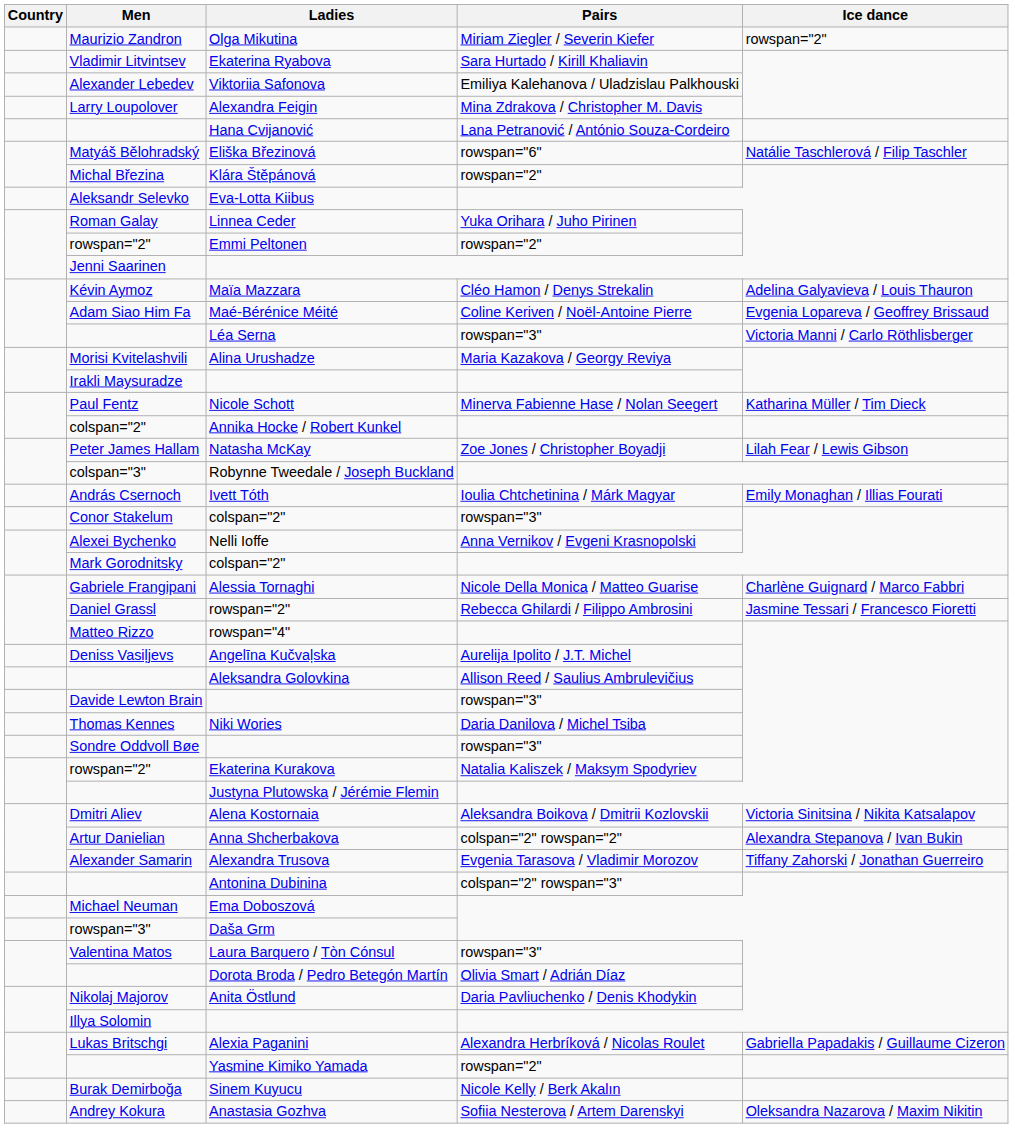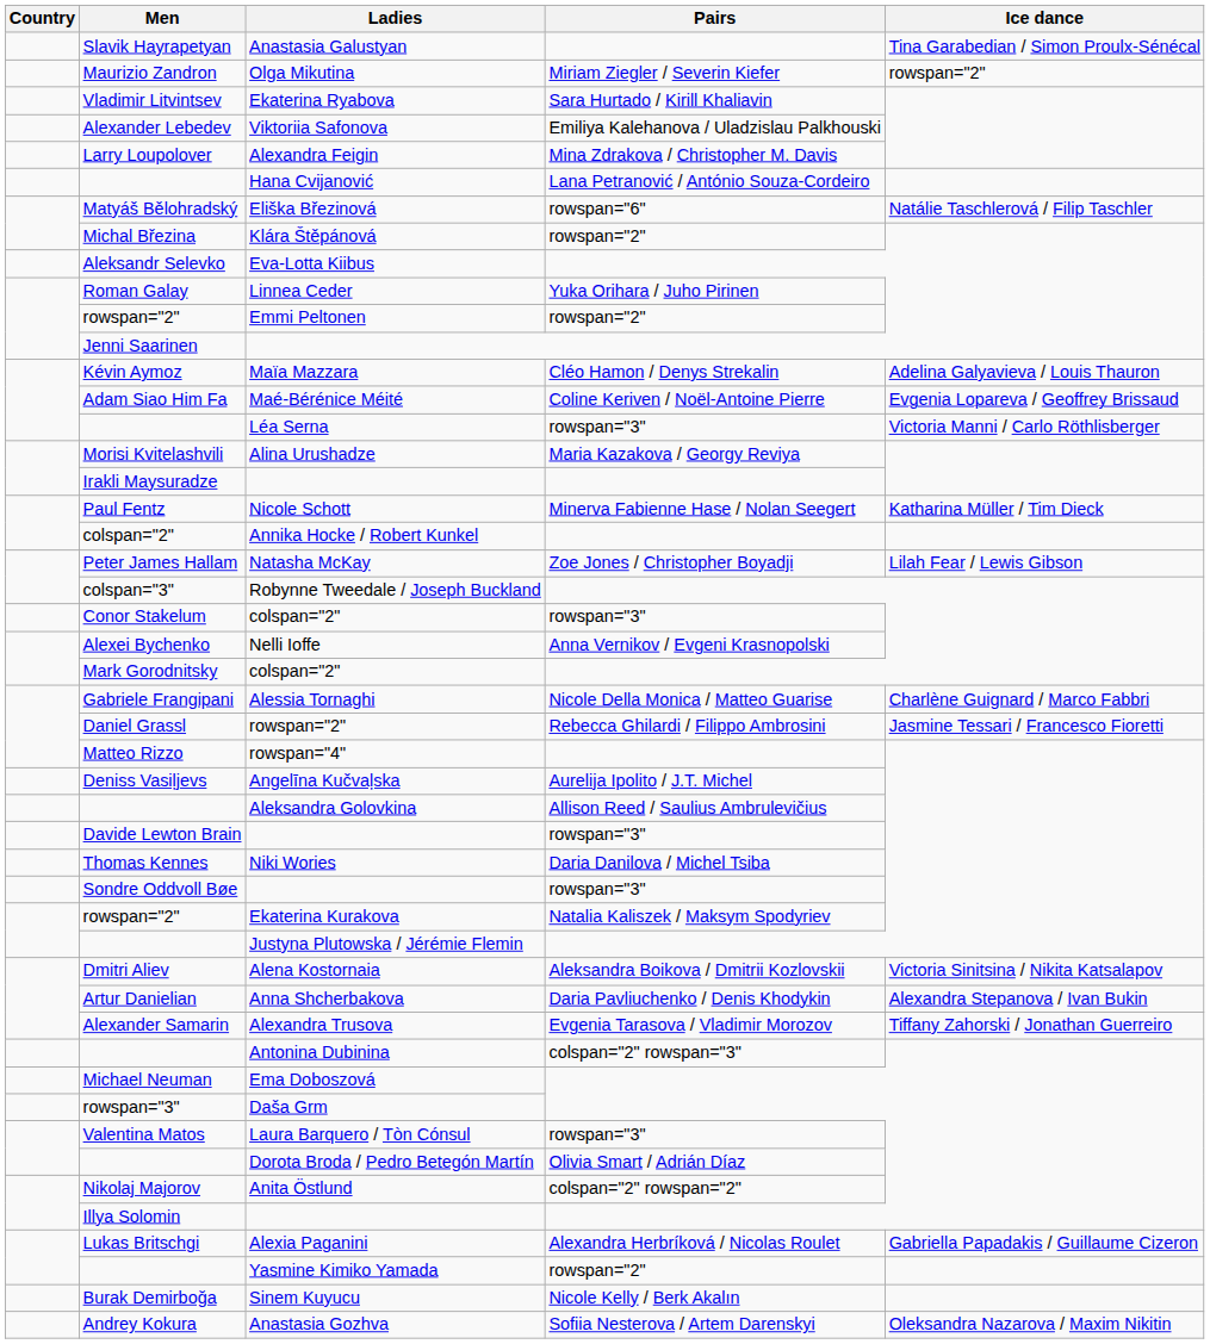+ row: Slavik Hayrapetyan | Anastasia Galustyan | Tina Garabedian / Simon Proulx-Sénécal
- row: András Csernoch | Ivett Tóth | Ioulia Chtchetinina / Márk Magyar | Emily Monaghan / Illias Fourati
Anna Shcherbakova | Pairs: colspan="2" rowspan="2" -> Daria Pavliuchenko / Denis Khodykin
Anita Östlund | Pairs: Daria Pavliuchenko / Denis Khodykin -> colspan="2" rowspan="2"
